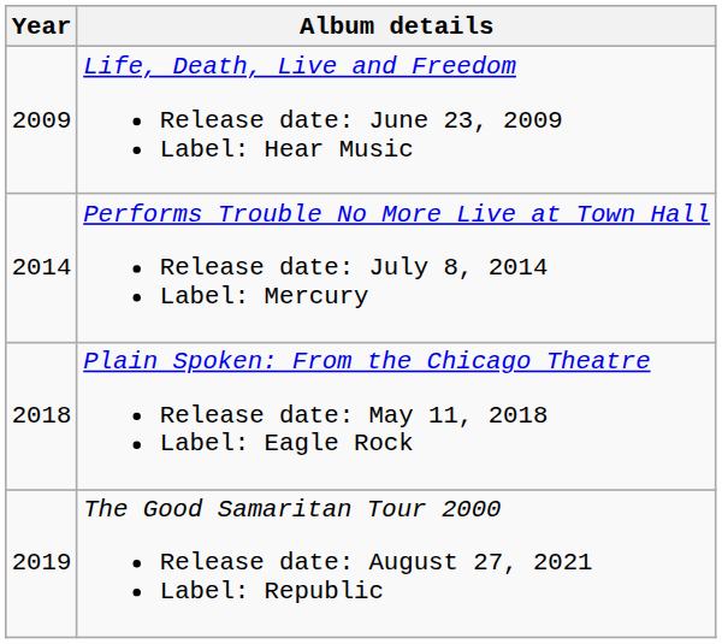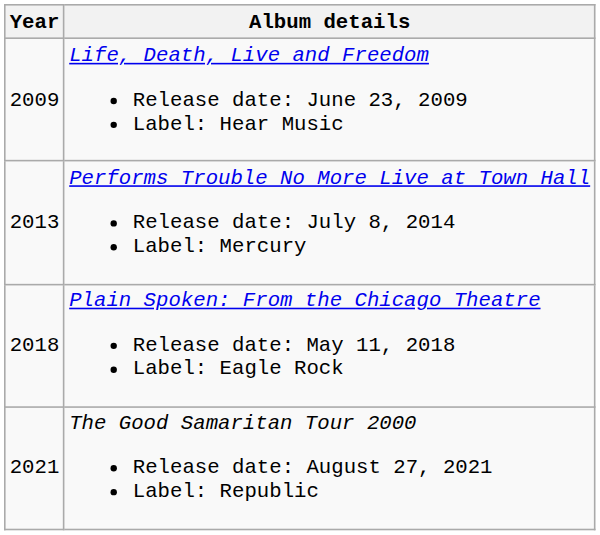row 3 | Year: 2014 -> 2013
row 5 | Year: 2019 -> 2021
